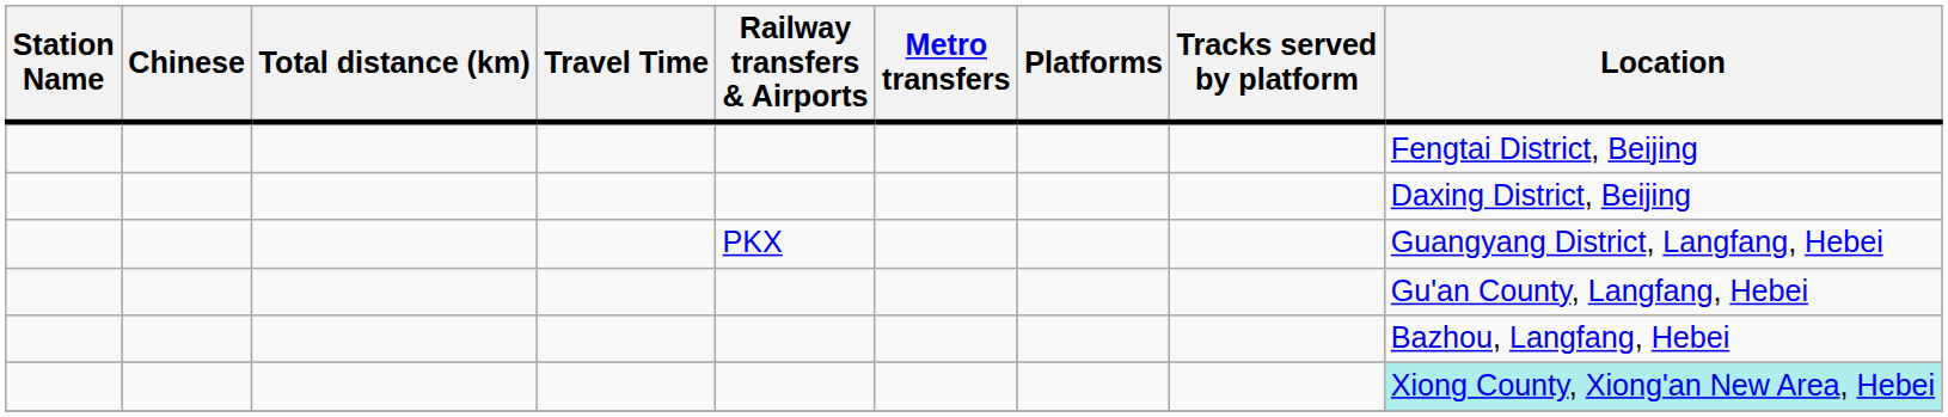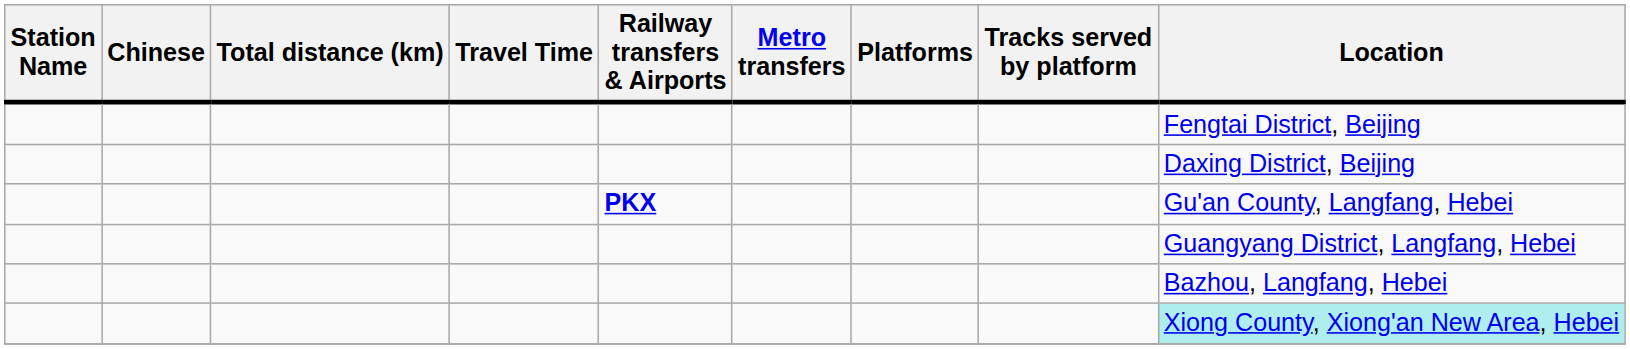row 4 | Railway transfers & Airports: normal -> bold
row 4 | Location: Guangyang District, Langfang, Hebei -> Gu'an County, Langfang, Hebei
row 5 | Location: Gu'an County, Langfang, Hebei -> Guangyang District, Langfang, Hebei
